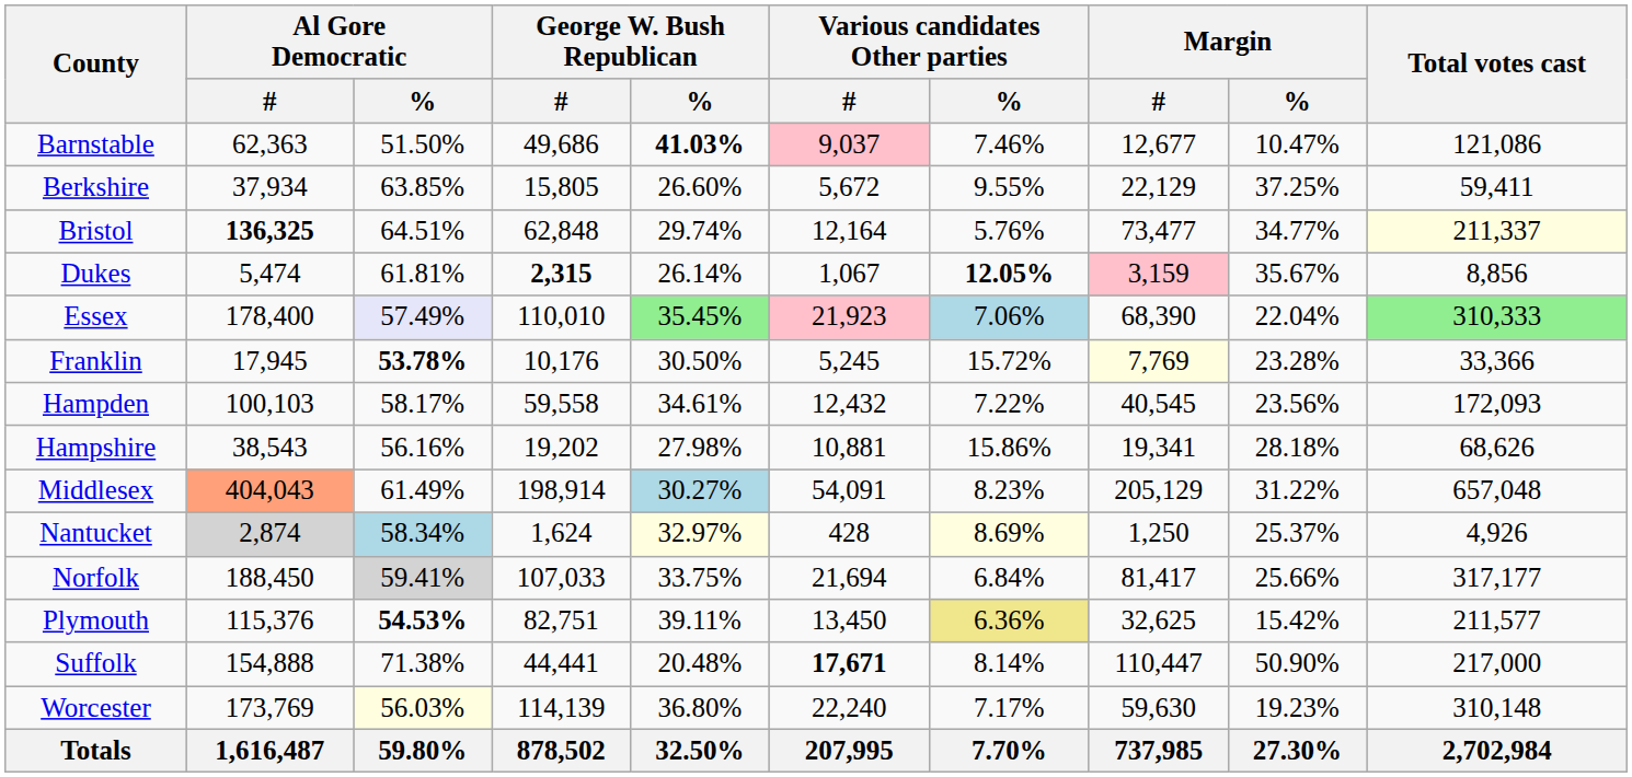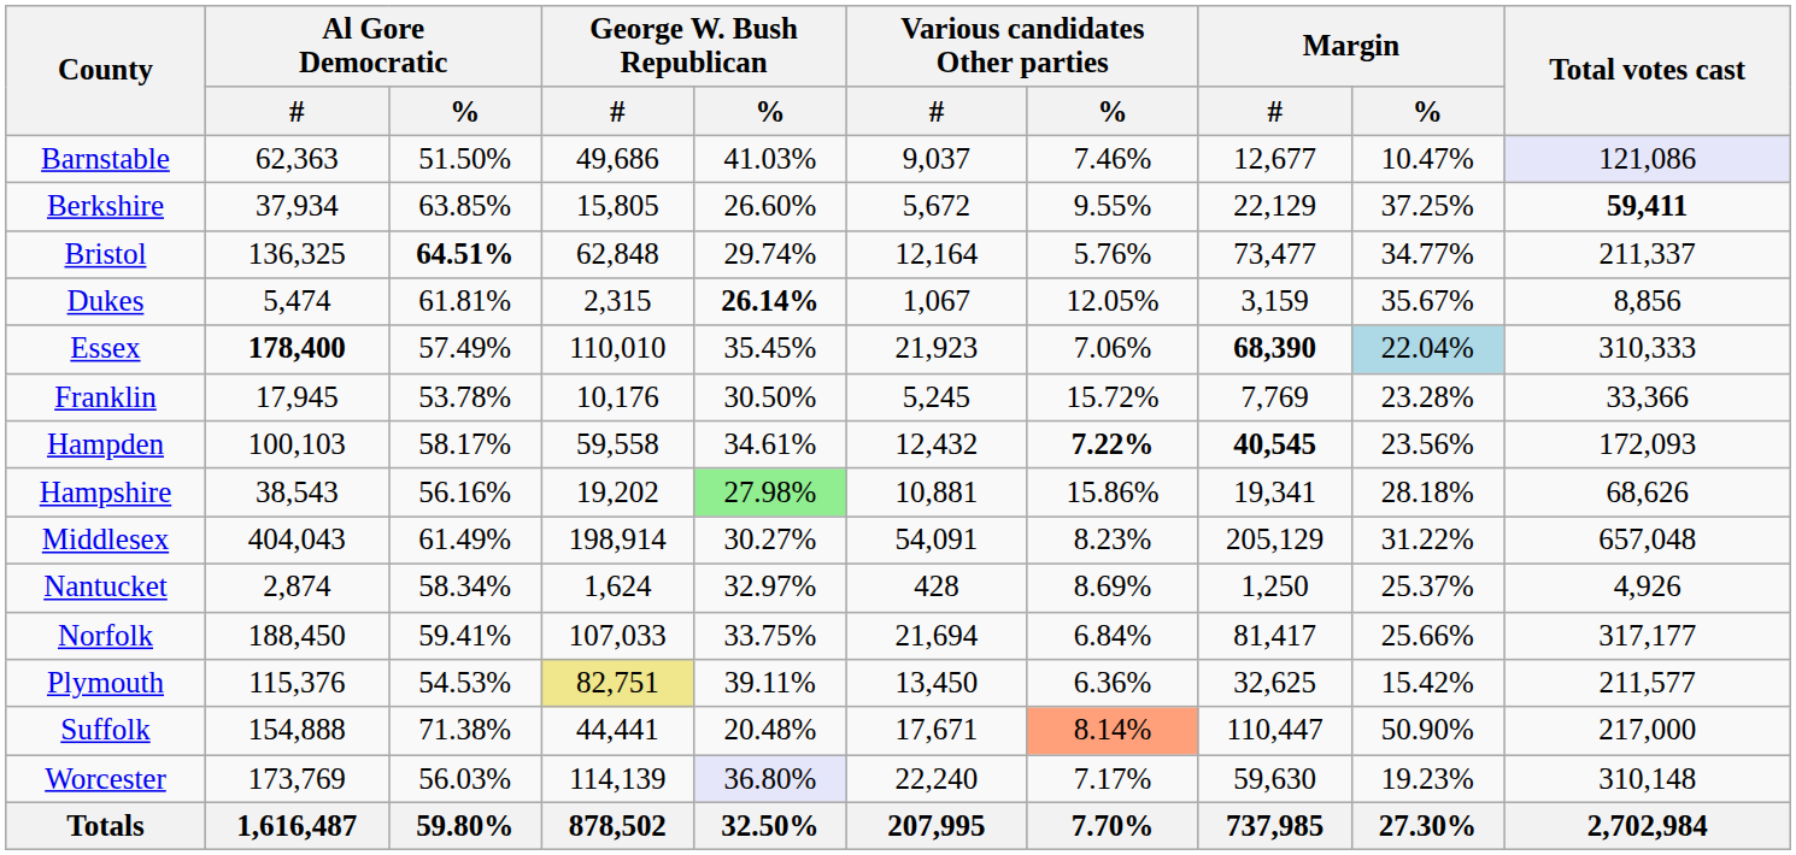Barnstable | George W. Bush Republican / %: bold -> normal
Barnstable | Various candidates Other parties / #: pink background -> no background
Barnstable | Total votes cast: no background -> lavender background
Berkshire | Total votes cast: normal -> bold
Bristol | Al Gore Democratic / #: bold -> normal
Bristol | Al Gore Democratic / %: normal -> bold
Bristol | Total votes cast: lightyellow background -> no background
Dukes | George W. Bush Republican / #: bold -> normal
Dukes | George W. Bush Republican / %: normal -> bold
Dukes | Various candidates Other parties / %: bold -> normal
Dukes | Margin / #: pink background -> no background
Essex | Al Gore Democratic / #: normal -> bold
Essex | Al Gore Democratic / %: lavender background -> no background
Essex | George W. Bush Republican / %: lightgreen background -> no background
Essex | Various candidates Other parties / #: pink background -> no background
Essex | Various candidates Other parties / %: lightblue background -> no background
Essex | Margin / #: normal -> bold
Essex | Margin / %: no background -> lightblue background
Essex | Total votes cast: lightgreen background -> no background
Franklin | Al Gore Democratic / %: bold -> normal
Franklin | Margin / #: lightyellow background -> no background
Hampden | Various candidates Other parties / %: normal -> bold
Hampden | Margin / #: normal -> bold
Hampshire | George W. Bush Republican / %: no background -> lightgreen background
Middlesex | Al Gore Democratic / #: lightsalmon background -> no background
Middlesex | George W. Bush Republican / %: lightblue background -> no background
Nantucket | Al Gore Democratic / #: lightgrey background -> no background
Nantucket | Al Gore Democratic / %: lightblue background -> no background
Nantucket | George W. Bush Republican / %: lightyellow background -> no background
Nantucket | Various candidates Other parties / %: lightyellow background -> no background
Norfolk | Al Gore Democratic / %: lightgrey background -> no background
Plymouth | Al Gore Democratic / %: bold -> normal
Plymouth | George W. Bush Republican / #: no background -> khaki background
Plymouth | Various candidates Other parties / %: khaki background -> no background
Suffolk | Various candidates Other parties / #: bold -> normal
Suffolk | Various candidates Other parties / %: no background -> lightsalmon background
Worcester | Al Gore Democratic / %: lightyellow background -> no background
Worcester | George W. Bush Republican / %: no background -> lavender background
